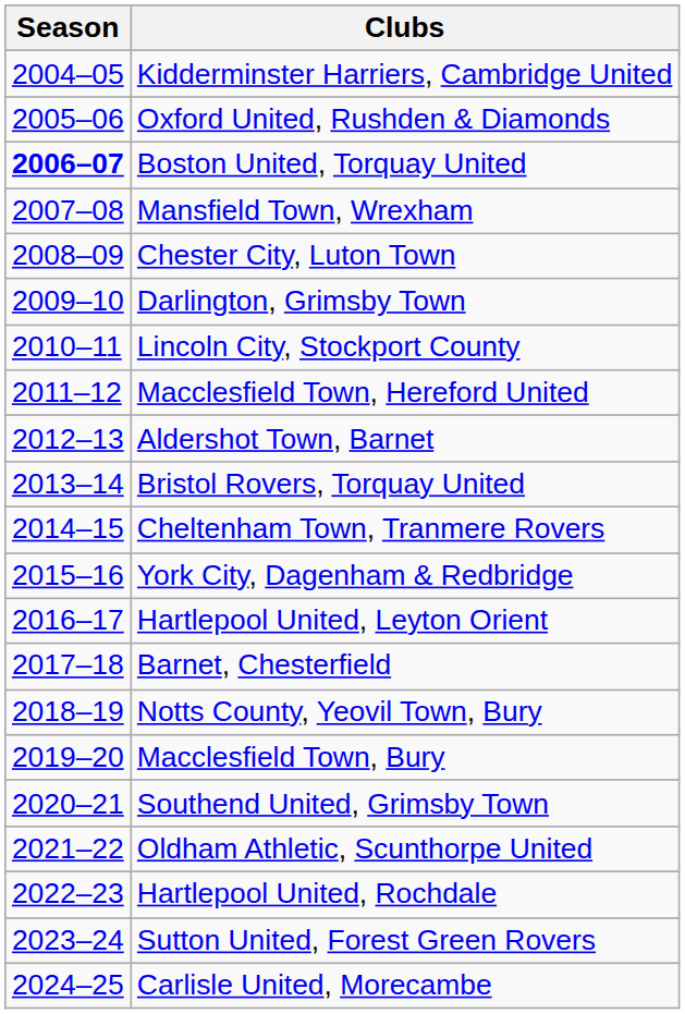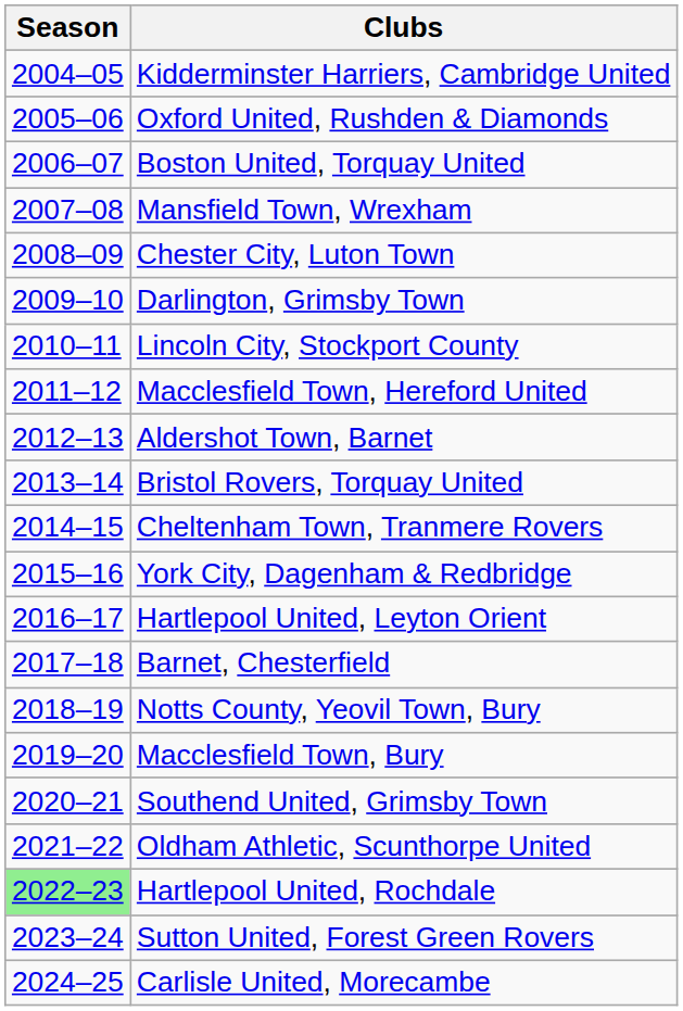Boston United, Torquay United | Season: bold -> normal
Hartlepool United, Rochdale | Season: no background -> lightgreen background
